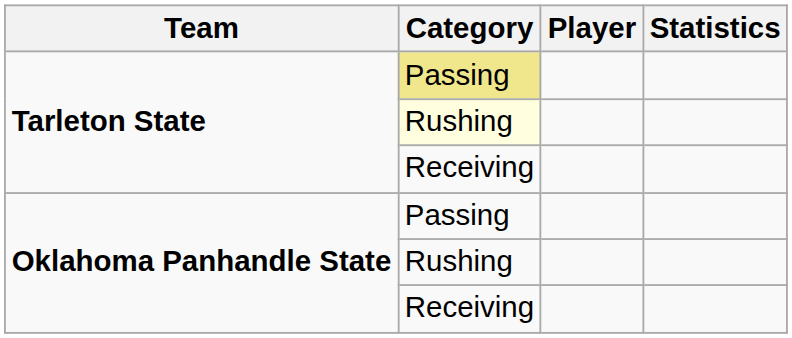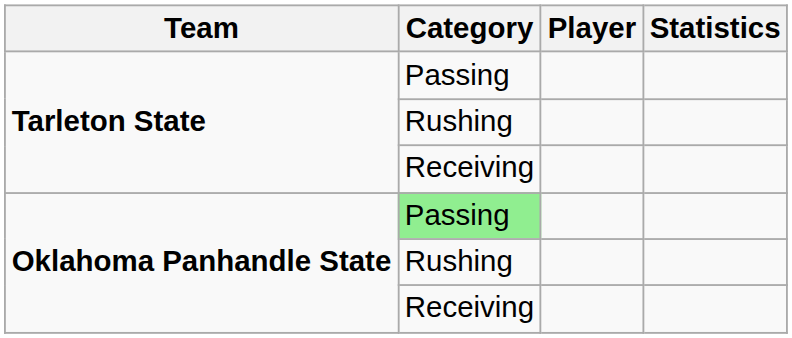Tarleton State / Passing | Category: khaki background -> no background
Tarleton State / Rushing | Category: lightyellow background -> no background
Oklahoma Panhandle State / Passing | Category: no background -> lightgreen background
